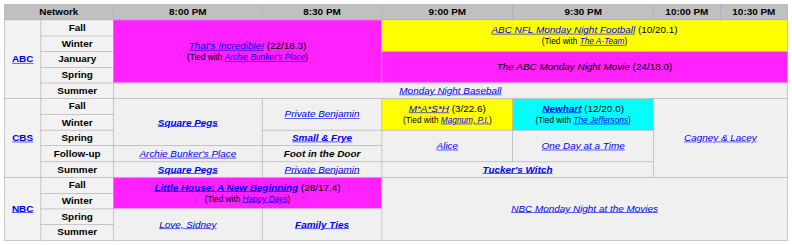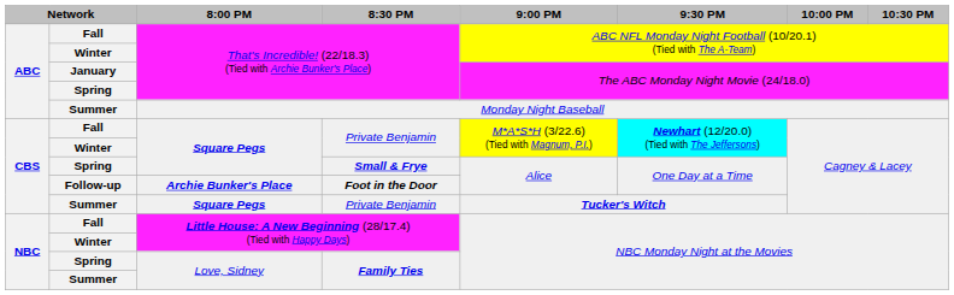Foot in the Door | 8:00 PM: normal -> bold
